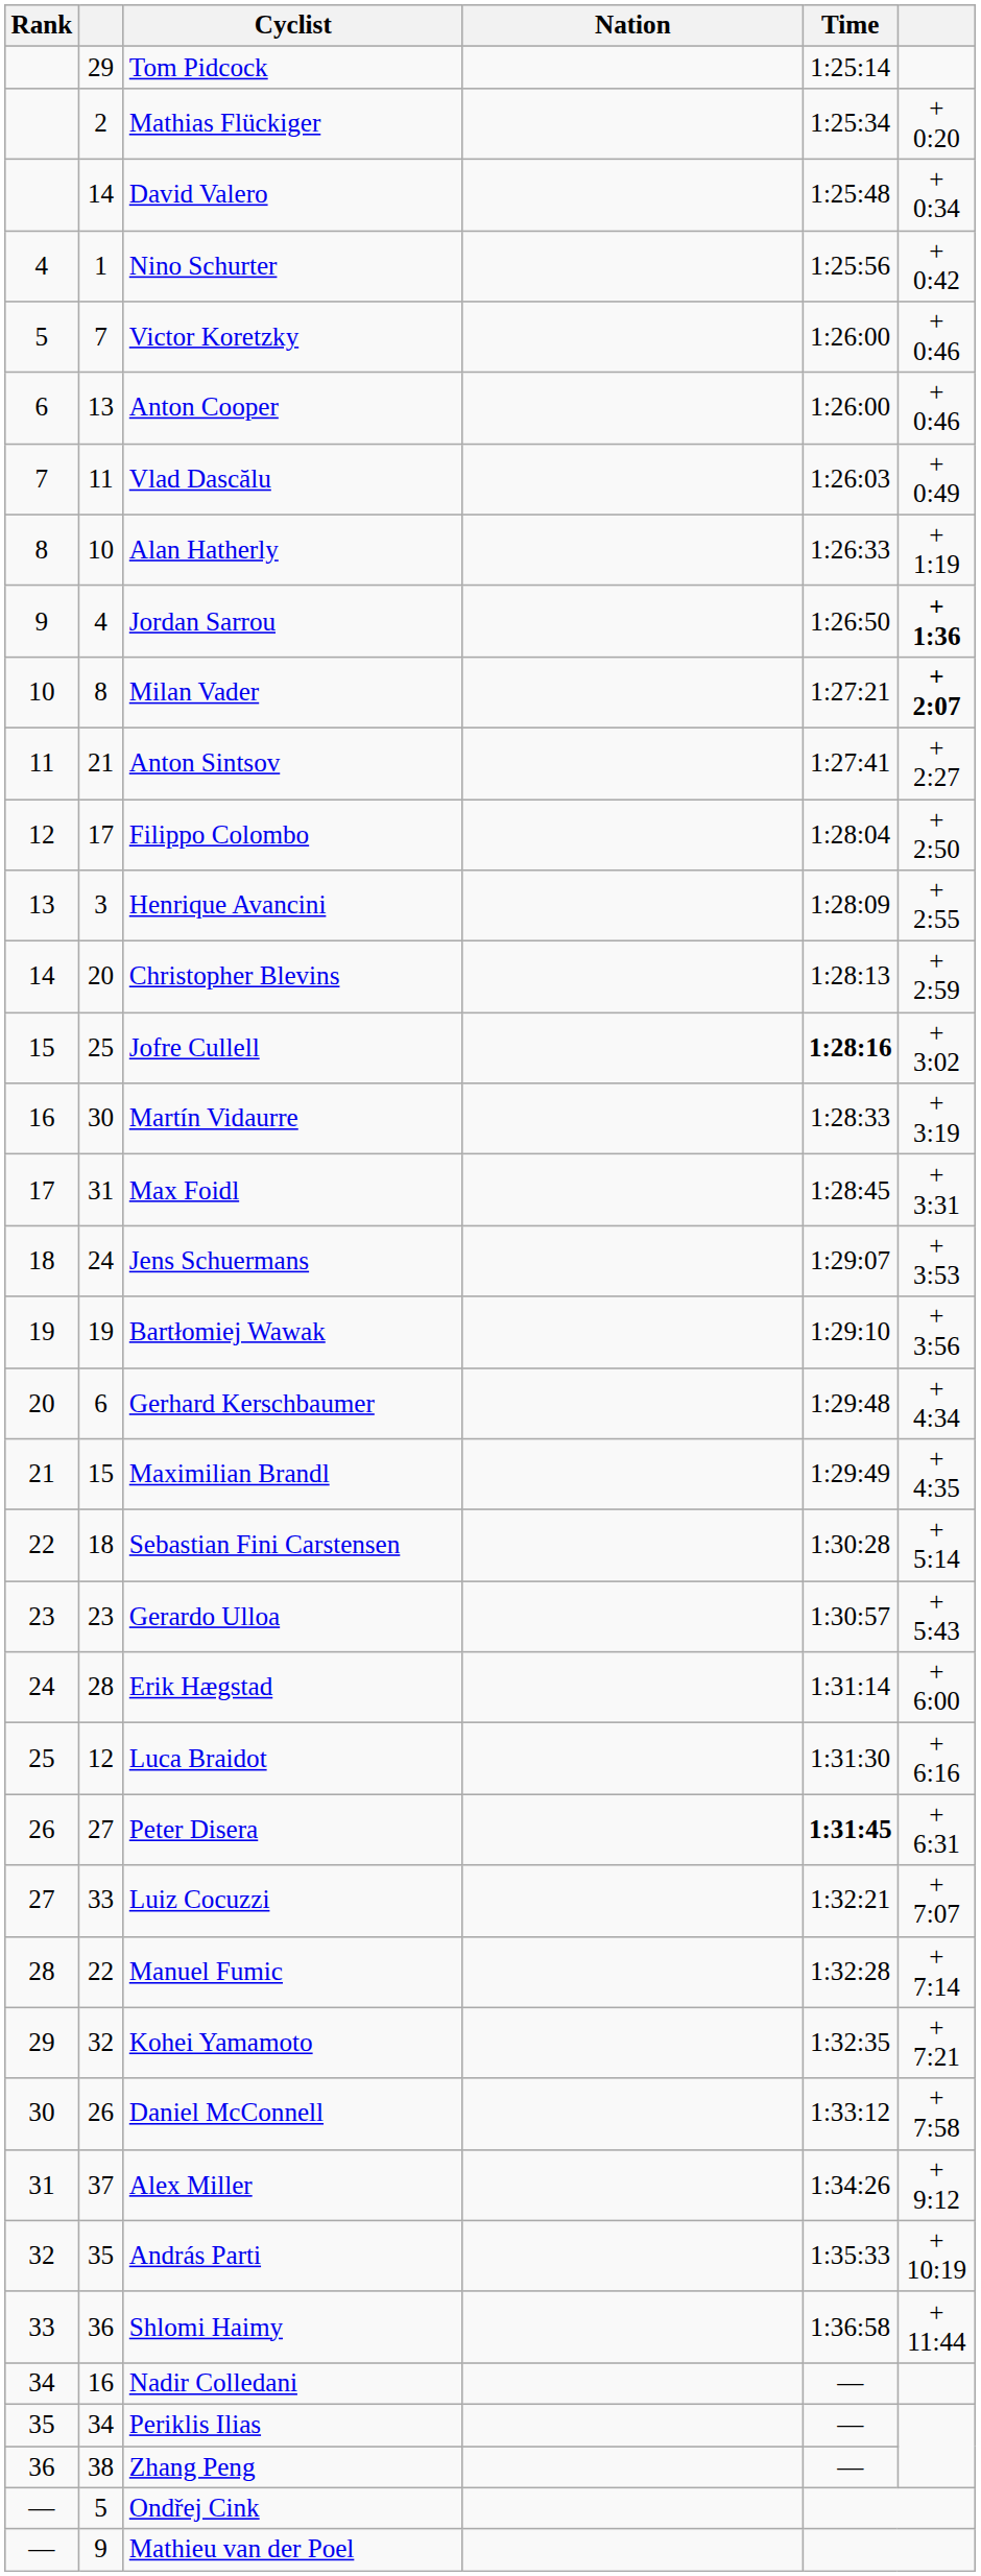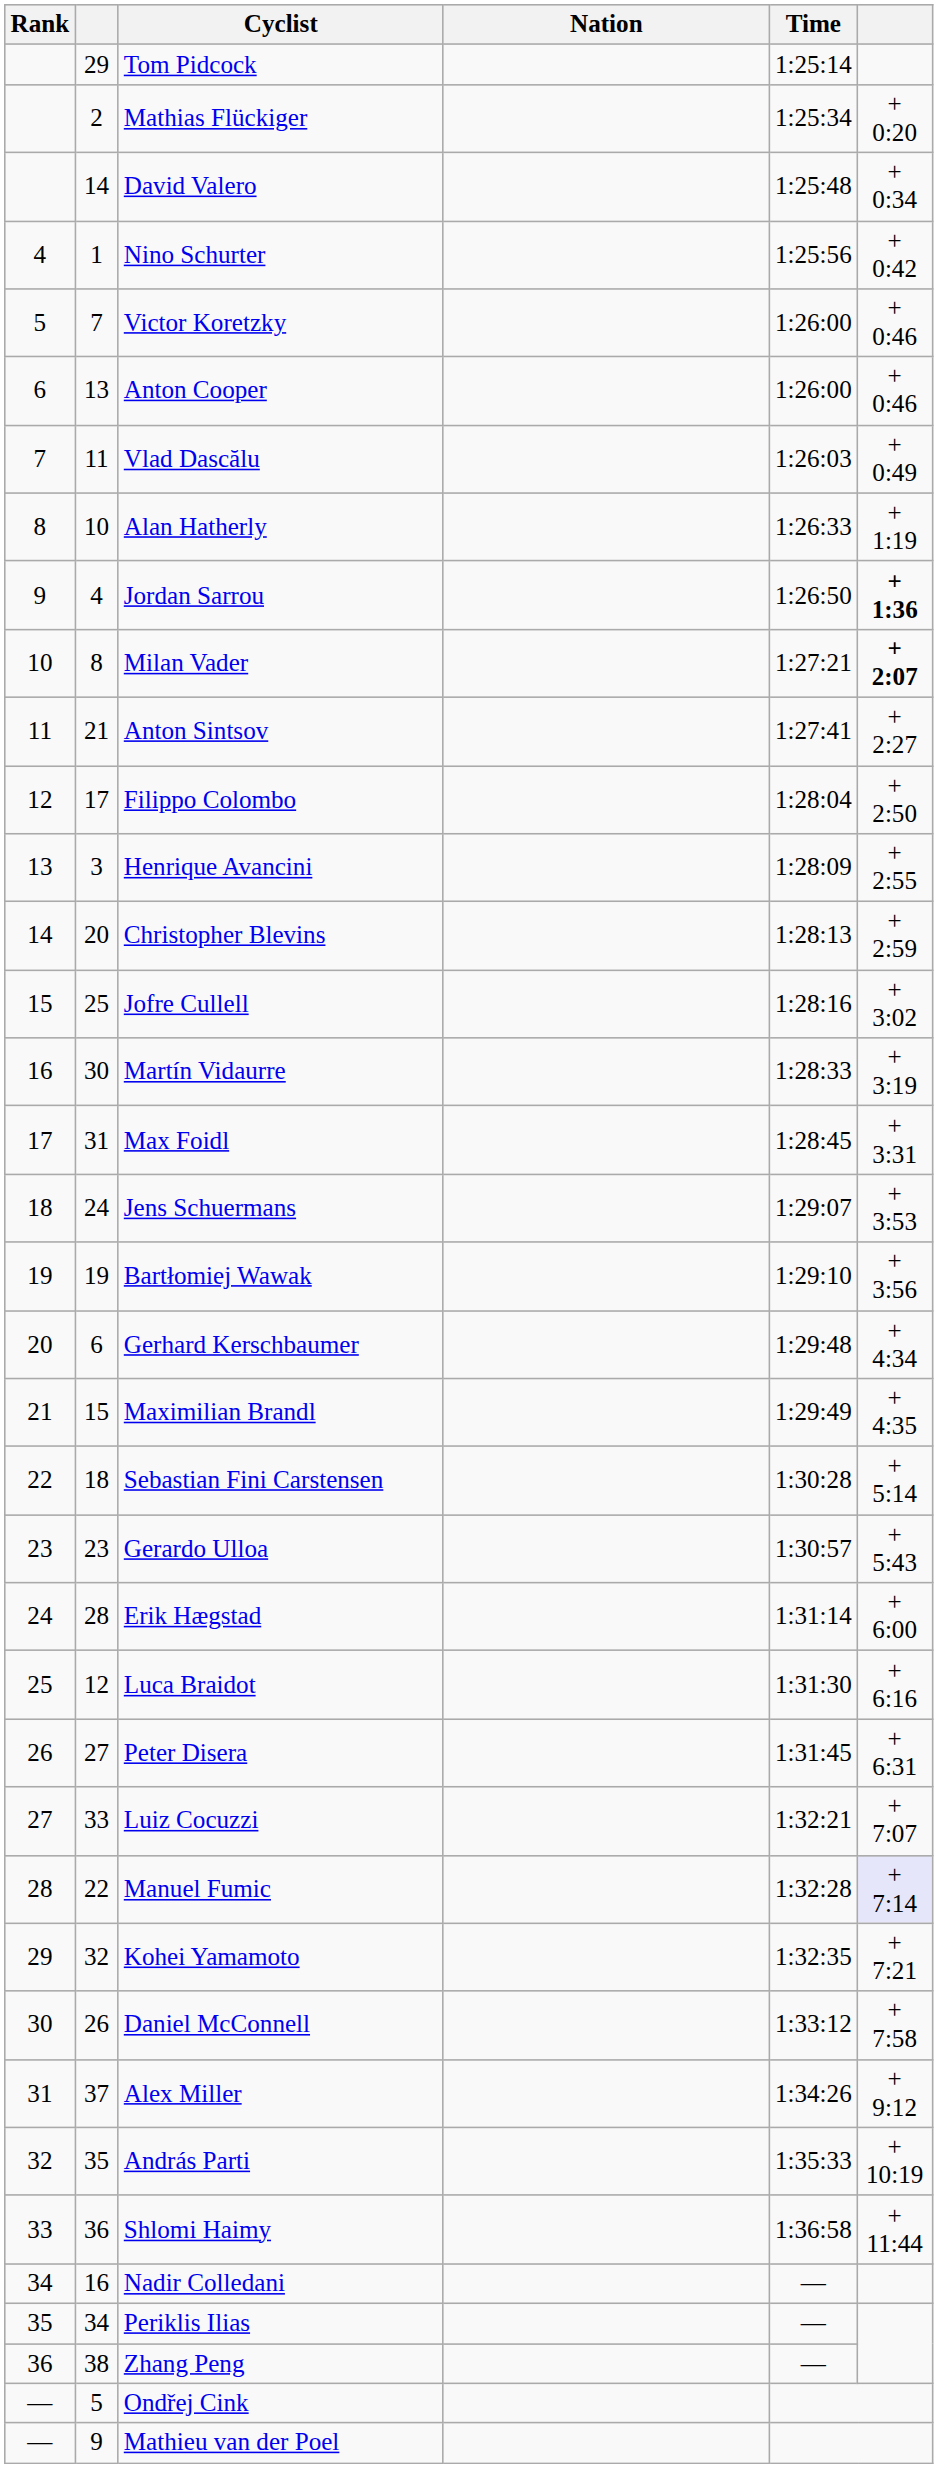Jofre Cullell | Time: bold -> normal
Peter Disera | Time: bold -> normal
Manuel Fumic | column 6: no background -> lavender background
